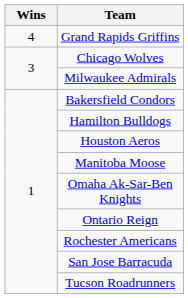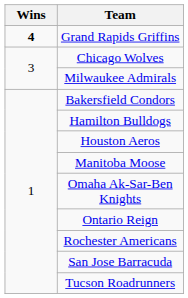Grand Rapids Griffins | Wins: normal -> bold
